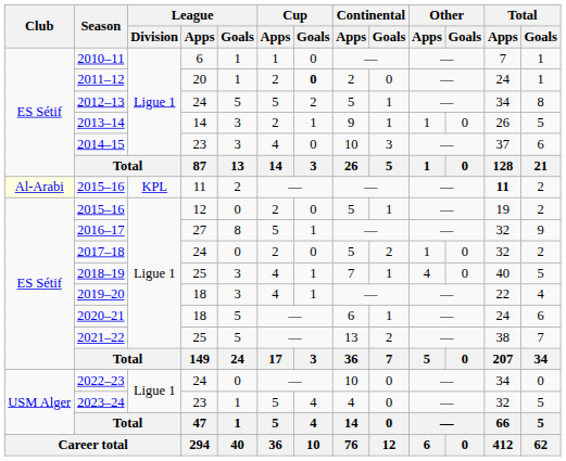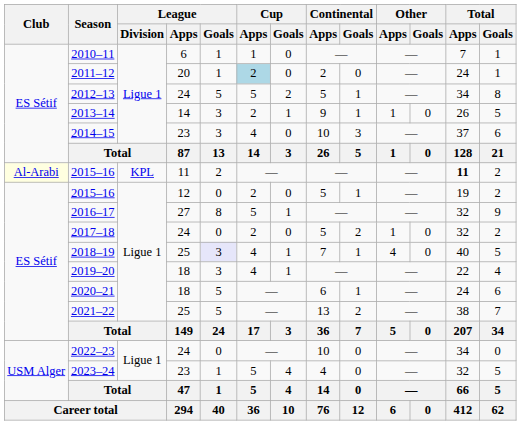2011–12 | Cup / Apps: no background -> lightblue background
2011–12 | Cup / Goals: bold -> normal
2018–19 | League / Goals: no background -> lavender background
